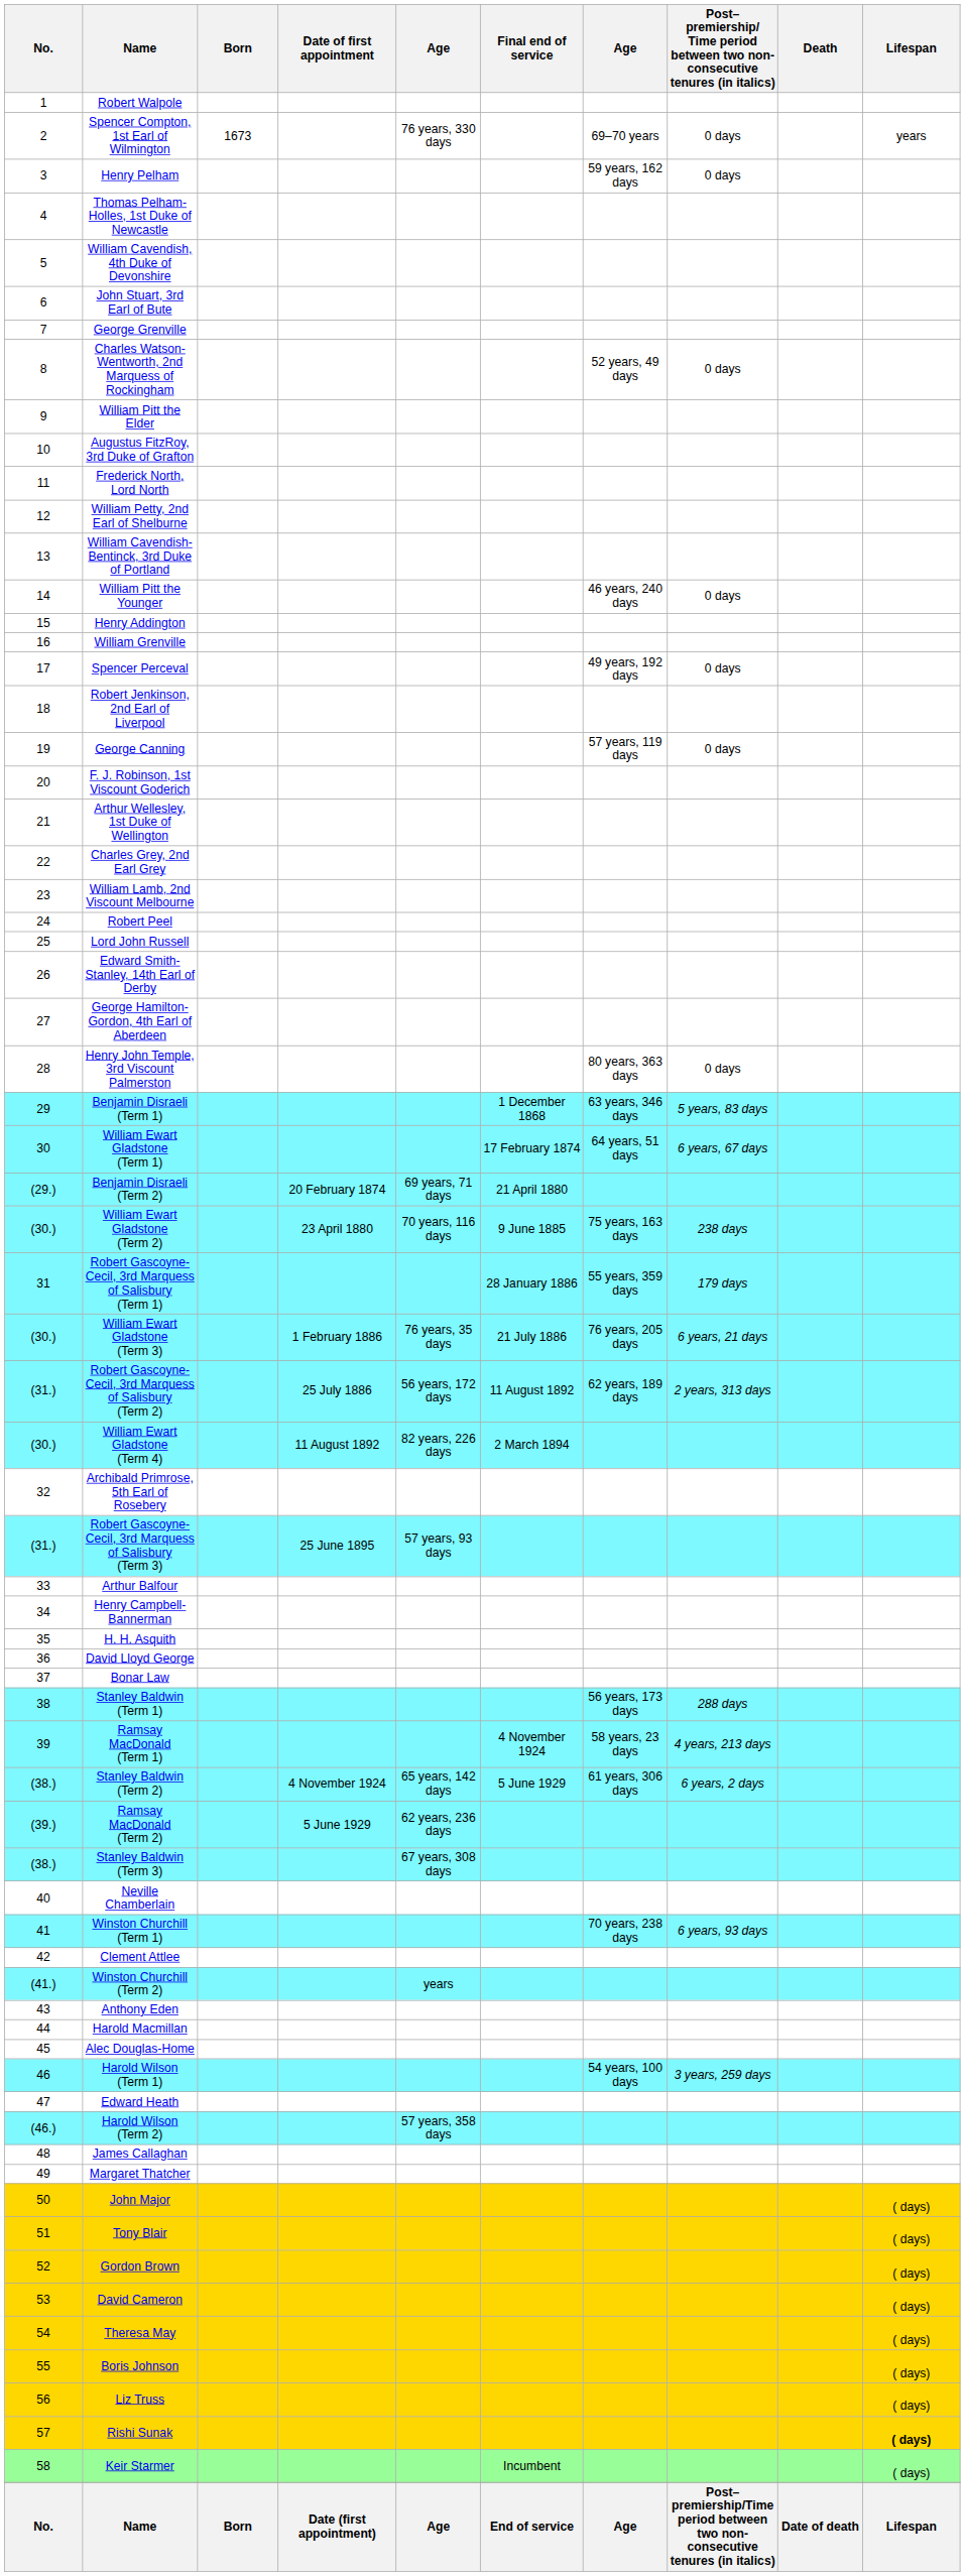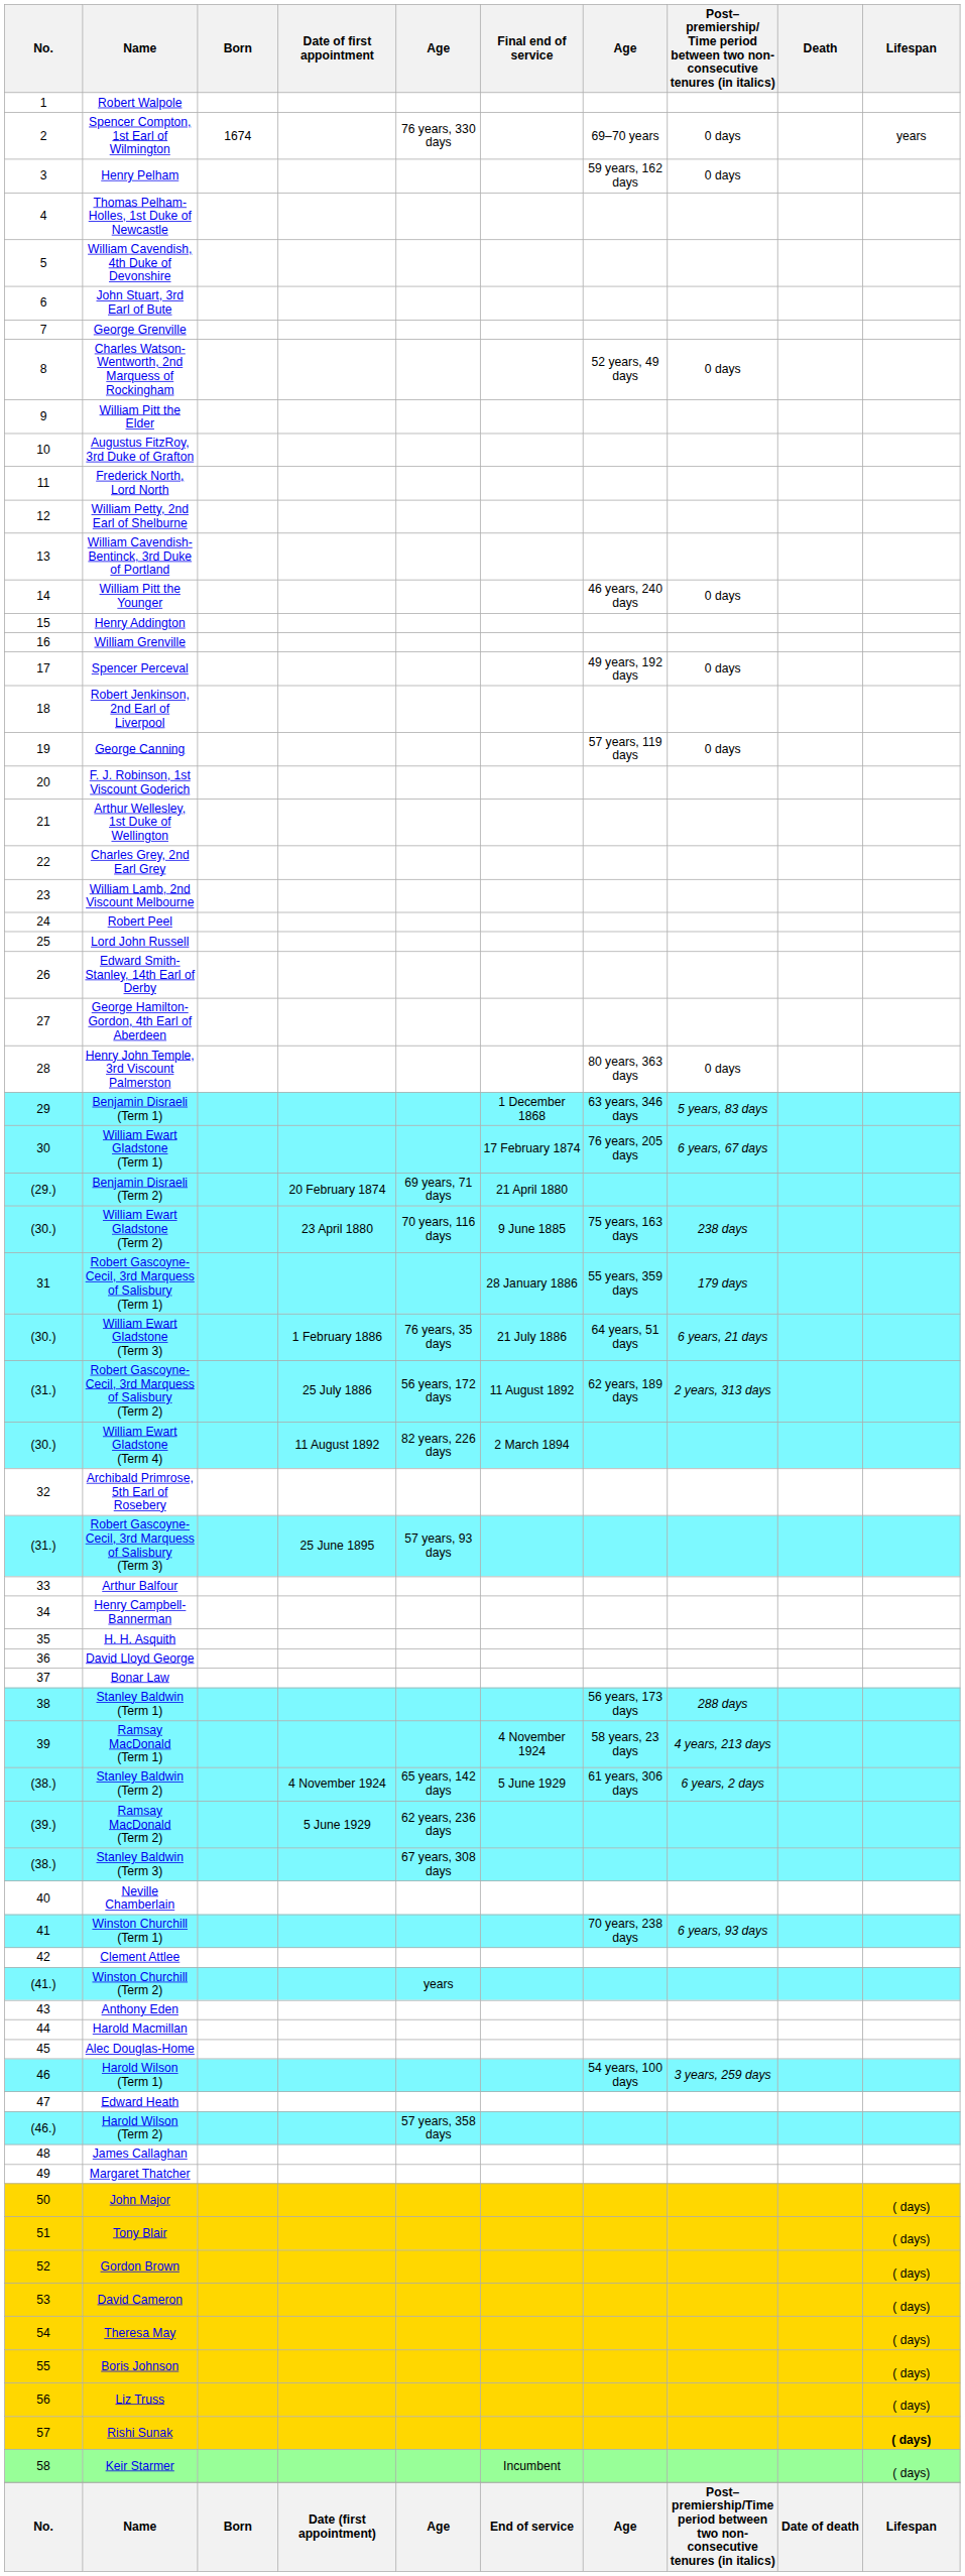Spencer Compton, 1st Earl of Wilmington | Born: 1673 -> 1674
William Ewart Gladstone (Term 1) | column 7: 64 years, 51 days -> 76 years, 205 days
William Ewart Gladstone (Term 3) | column 7: 76 years, 205 days -> 64 years, 51 days
